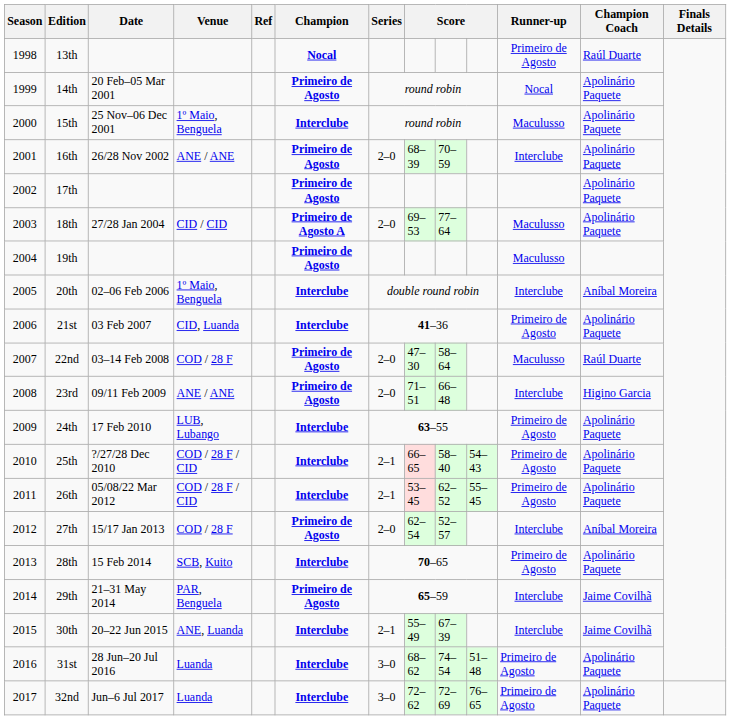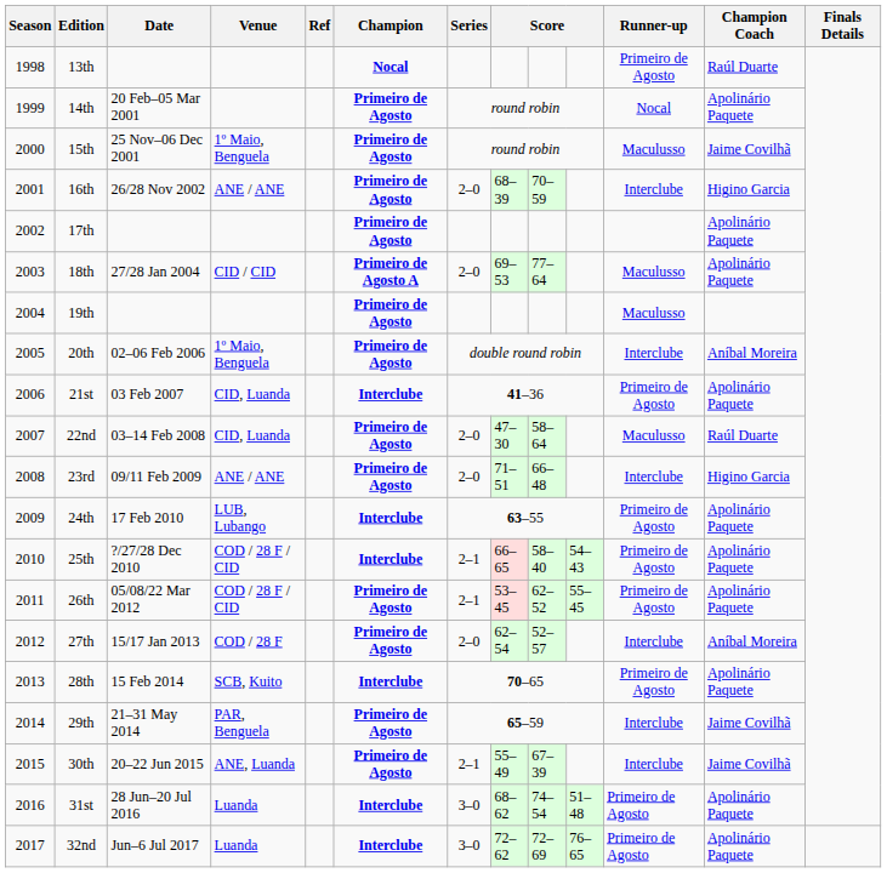15th | Champion: Interclube -> Primeiro de Agosto
15th | Champion Coach: Apolinário Paquete -> Jaime Covilhã
16th | Champion Coach: Apolinário Paquete -> Higino Garcia
20th | Champion: Interclube -> Primeiro de Agosto
22nd | Venue: COD / 28 F -> CID, Luanda
26th | Champion: Interclube -> Primeiro de Agosto
30th | Champion: Interclube -> Primeiro de Agosto
